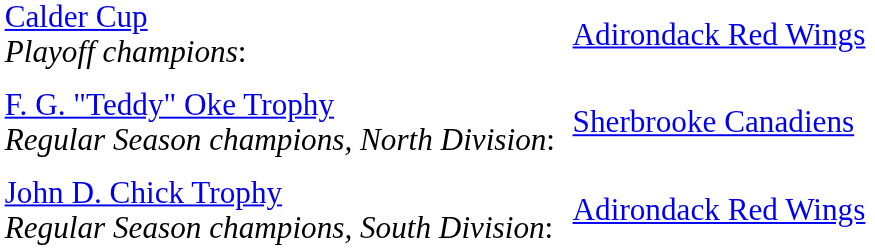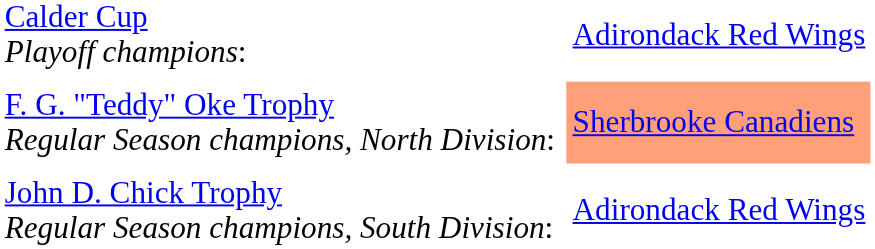row 2 | column 2: no background -> lightsalmon background
